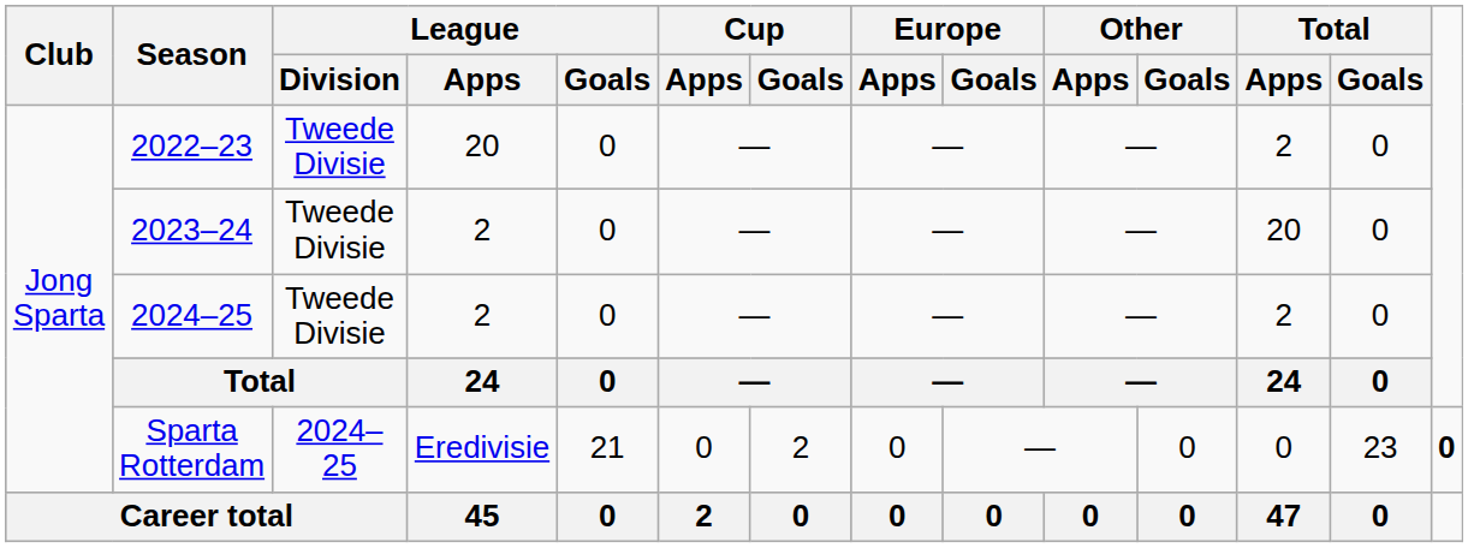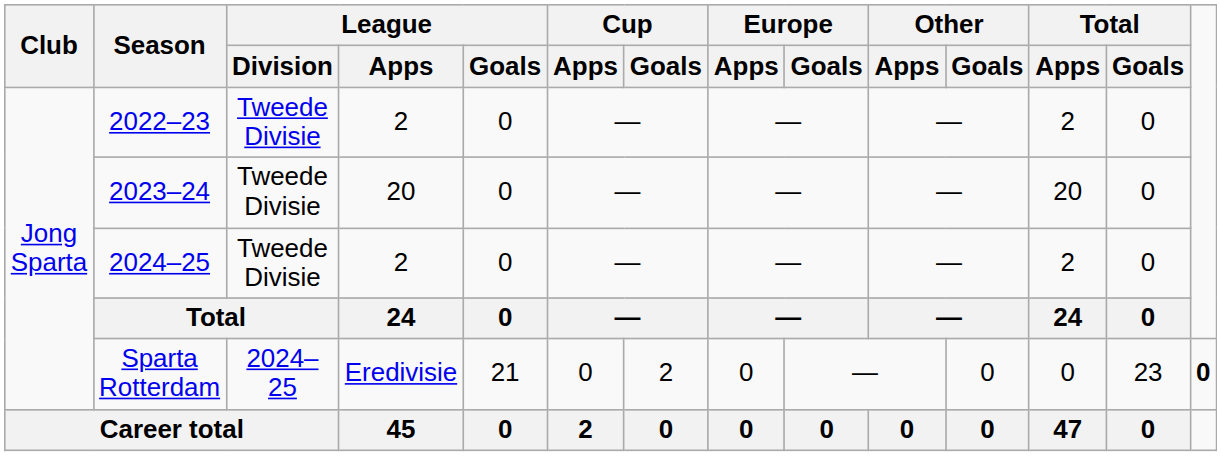2022–23 | League / Apps: 20 -> 2
2023–24 | League / Apps: 2 -> 20
